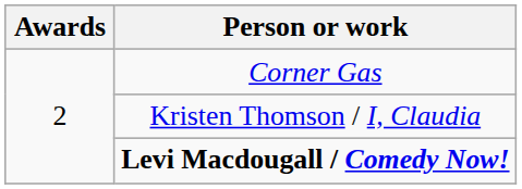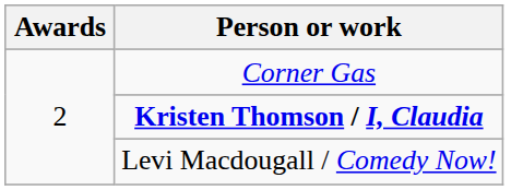Kristen Thomson / I, Claudia | Person or work: normal -> bold
Levi Macdougall / Comedy Now! | Person or work: bold -> normal
